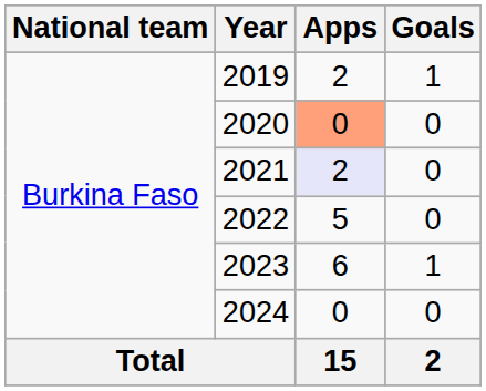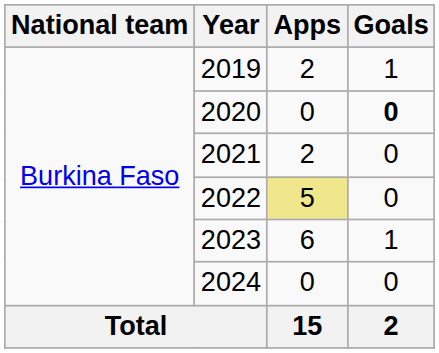2020 | Apps: lightsalmon background -> no background
2020 | Goals: normal -> bold
2021 | Apps: lavender background -> no background
2022 | Apps: no background -> khaki background
